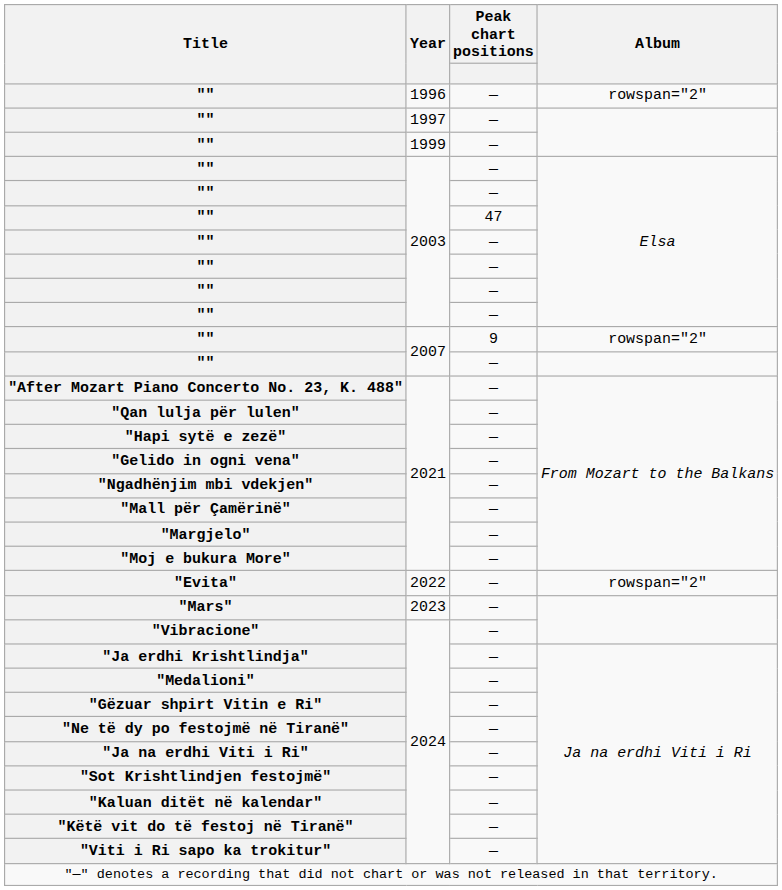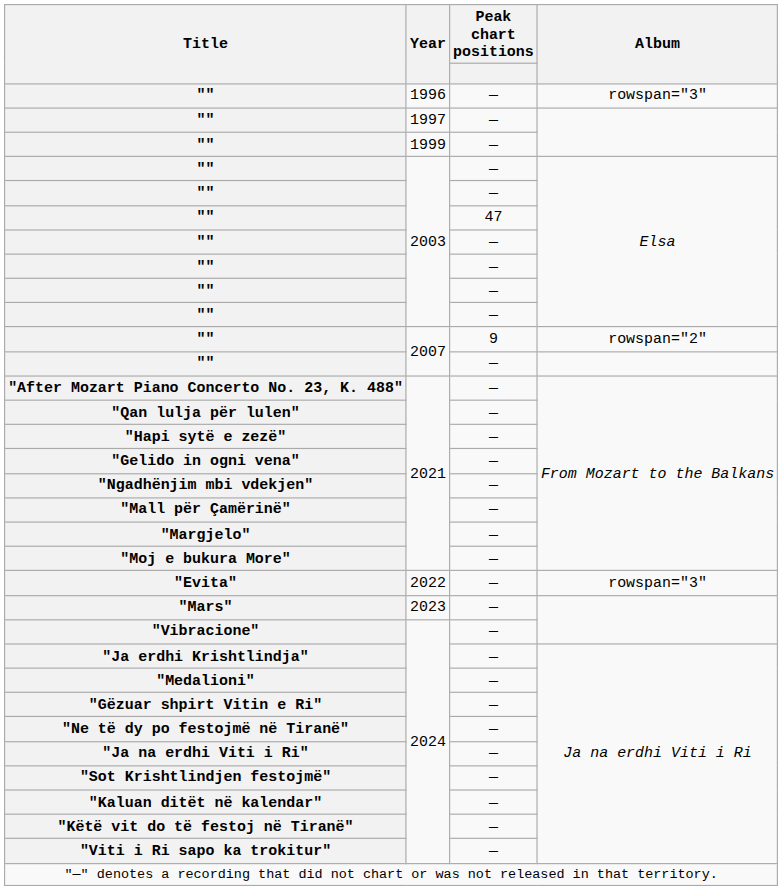"" / 1996 | Album: rowspan="2" -> rowspan="3"
"Evita" | Album: rowspan="2" -> rowspan="3"
